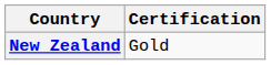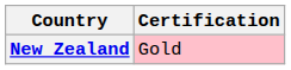New Zealand | Certification: no background -> pink background
